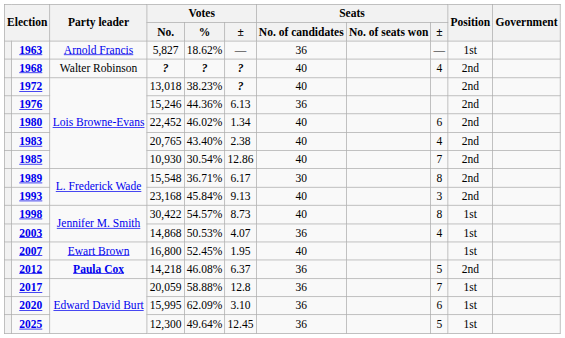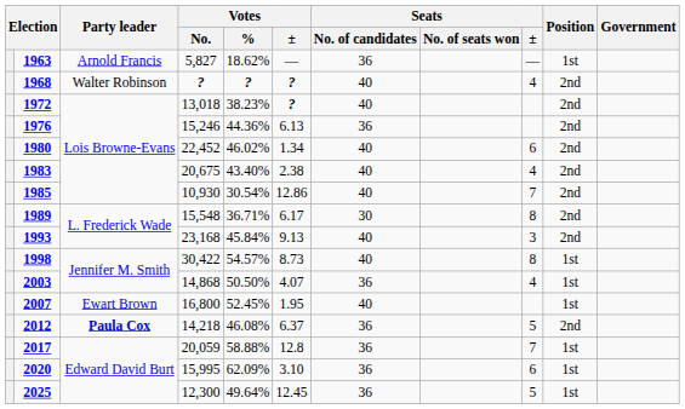1983 | Votes / No.: 20,765 -> 20,675
2003 | Votes / %: 50.53% -> 50.50%
